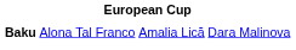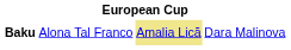Baku | column 3: no background -> khaki background
